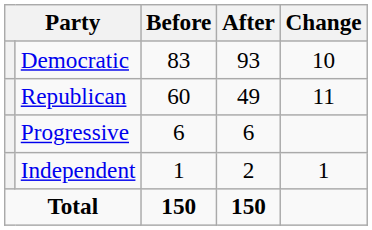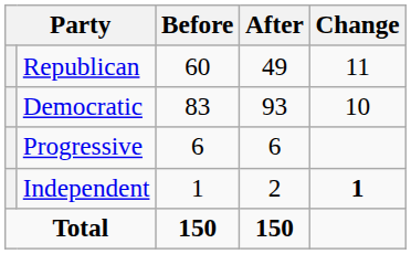rows swapped: Democratic <-> Republican
Independent | Change: normal -> bold
